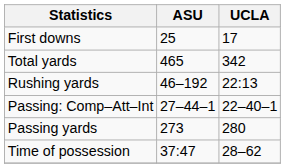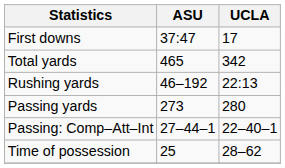First downs | ASU: 25 -> 37:47
rows swapped: Passing yards <-> Passing: Comp–Att–Int
Time of possession | ASU: 37:47 -> 25
